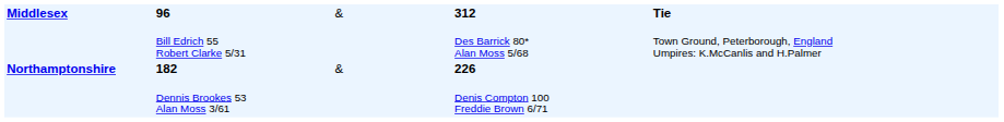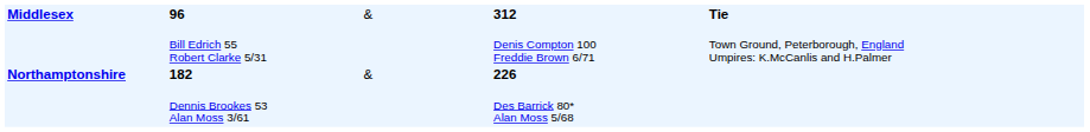Bill Edrich 55 Robert Clarke 5/31 | column 4: Des Barrick 80* Alan Moss 5/68 -> Denis Compton 100 Freddie Brown 6/71
Dennis Brookes 53 Alan Moss 3/61 | column 4: Denis Compton 100 Freddie Brown 6/71 -> Des Barrick 80* Alan Moss 5/68
